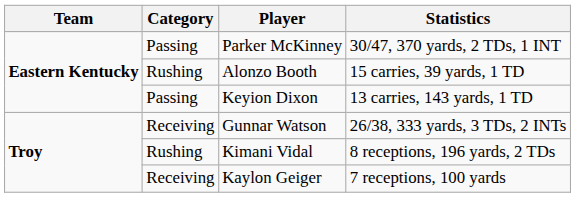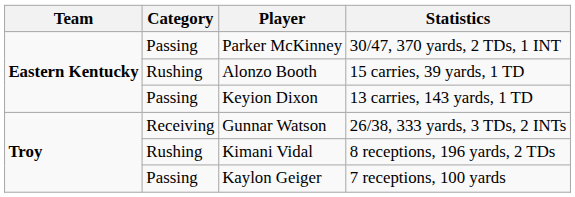Kaylon Geiger | Category: Receiving -> Passing
